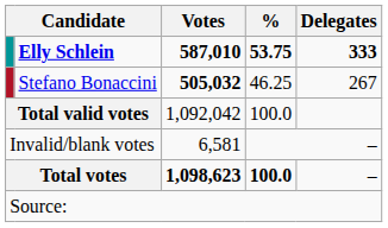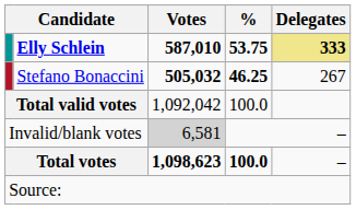Elly Schlein | Delegates: no background -> khaki background
Stefano Bonaccini | %: normal -> bold
Invalid/blank votes | Votes: no background -> lightgrey background
